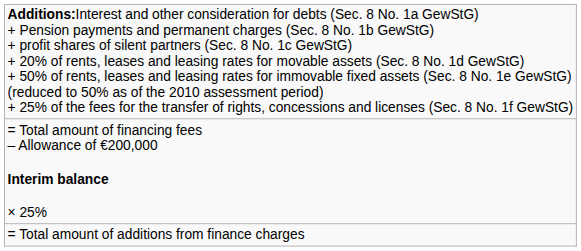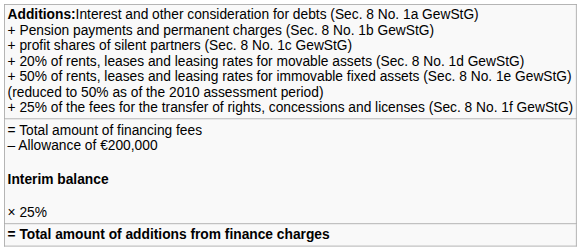row 3 | column 1: normal -> bold
